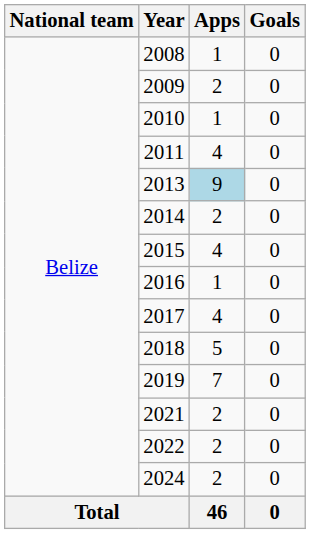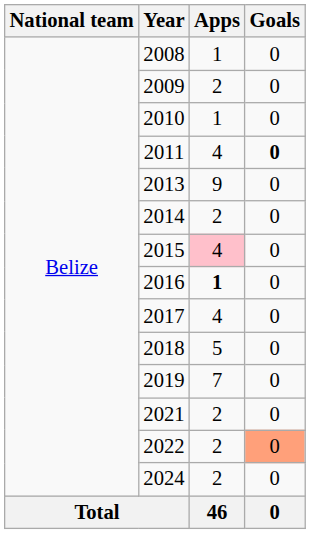2011 | Goals: normal -> bold
2013 | Apps: lightblue background -> no background
2015 | Apps: no background -> pink background
2016 | Apps: normal -> bold
2022 | Goals: no background -> lightsalmon background
